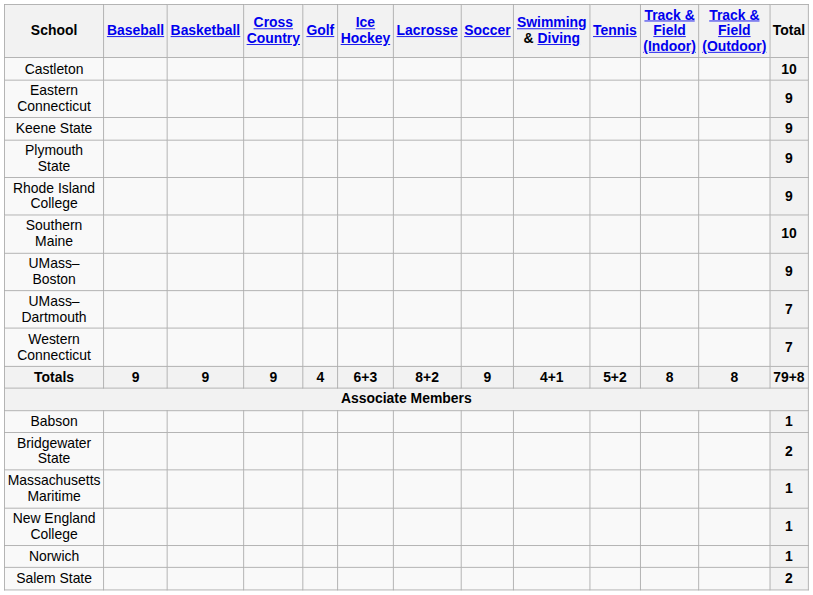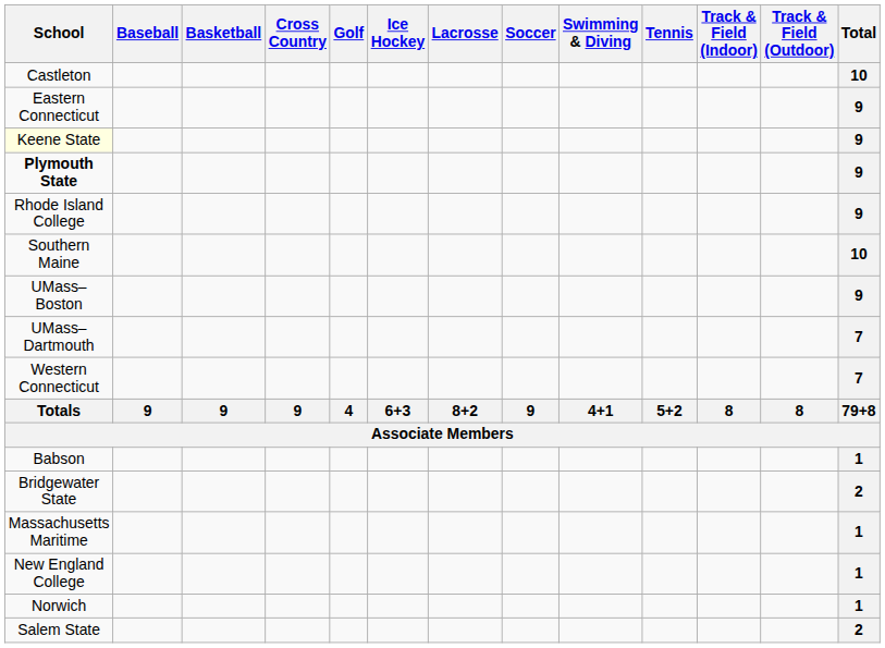Keene State | School: no background -> lightyellow background
Plymouth State | School: normal -> bold
